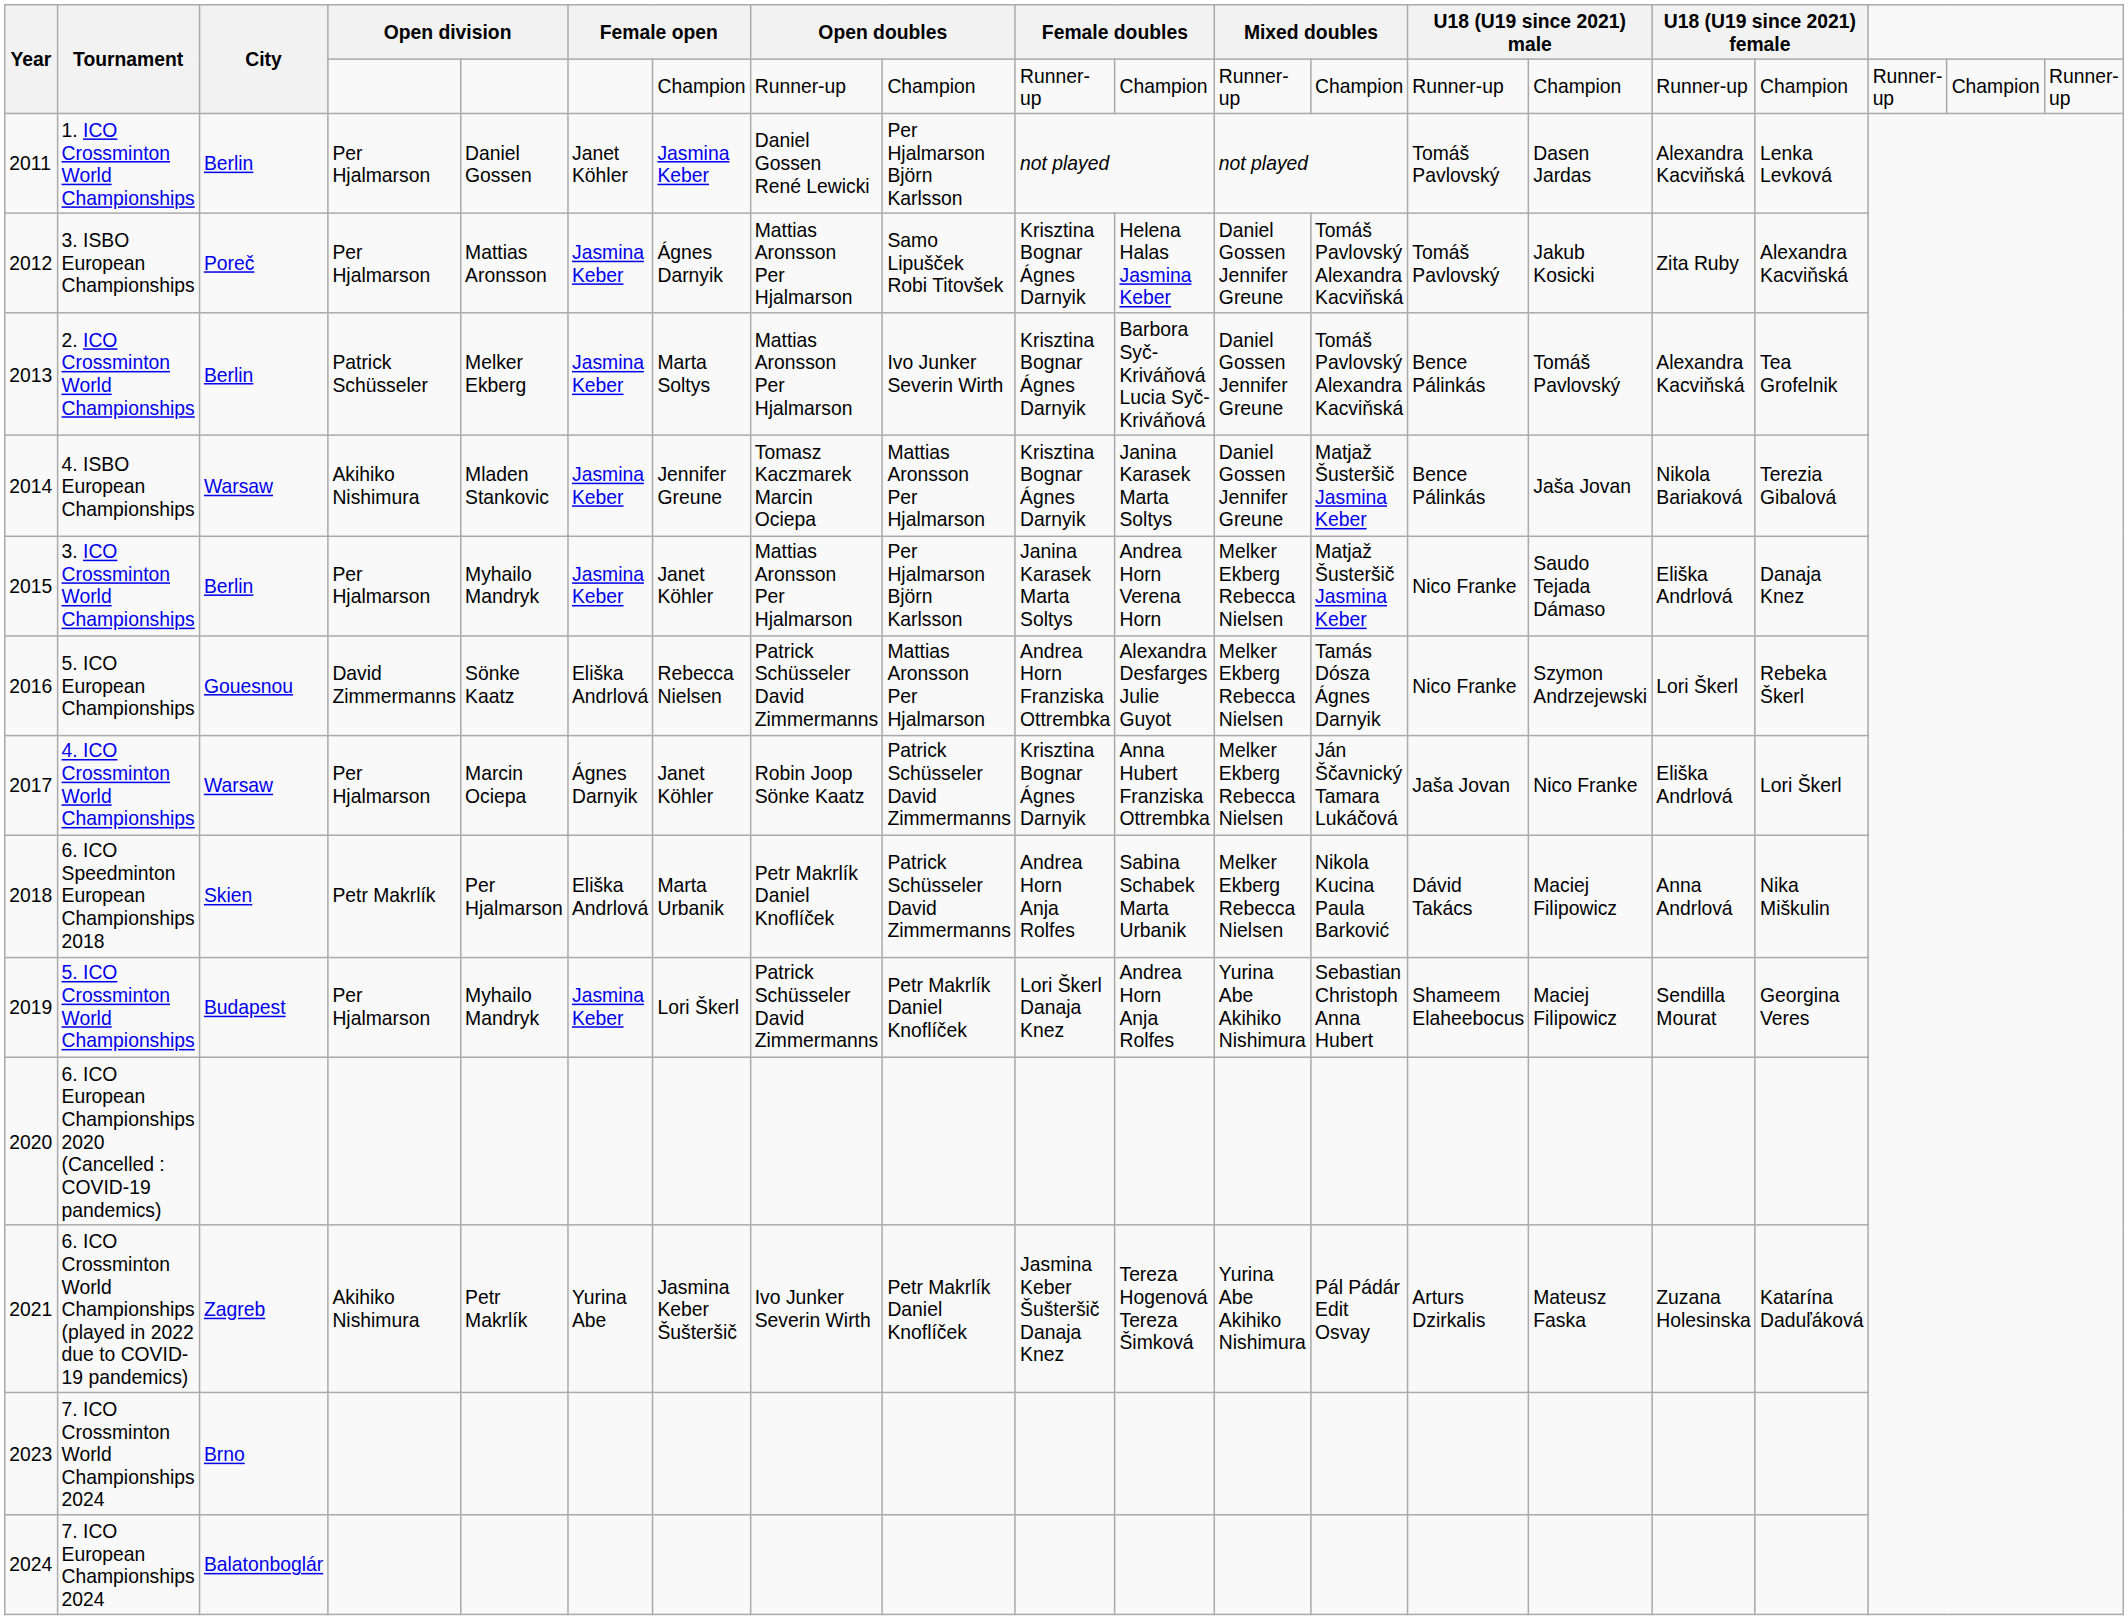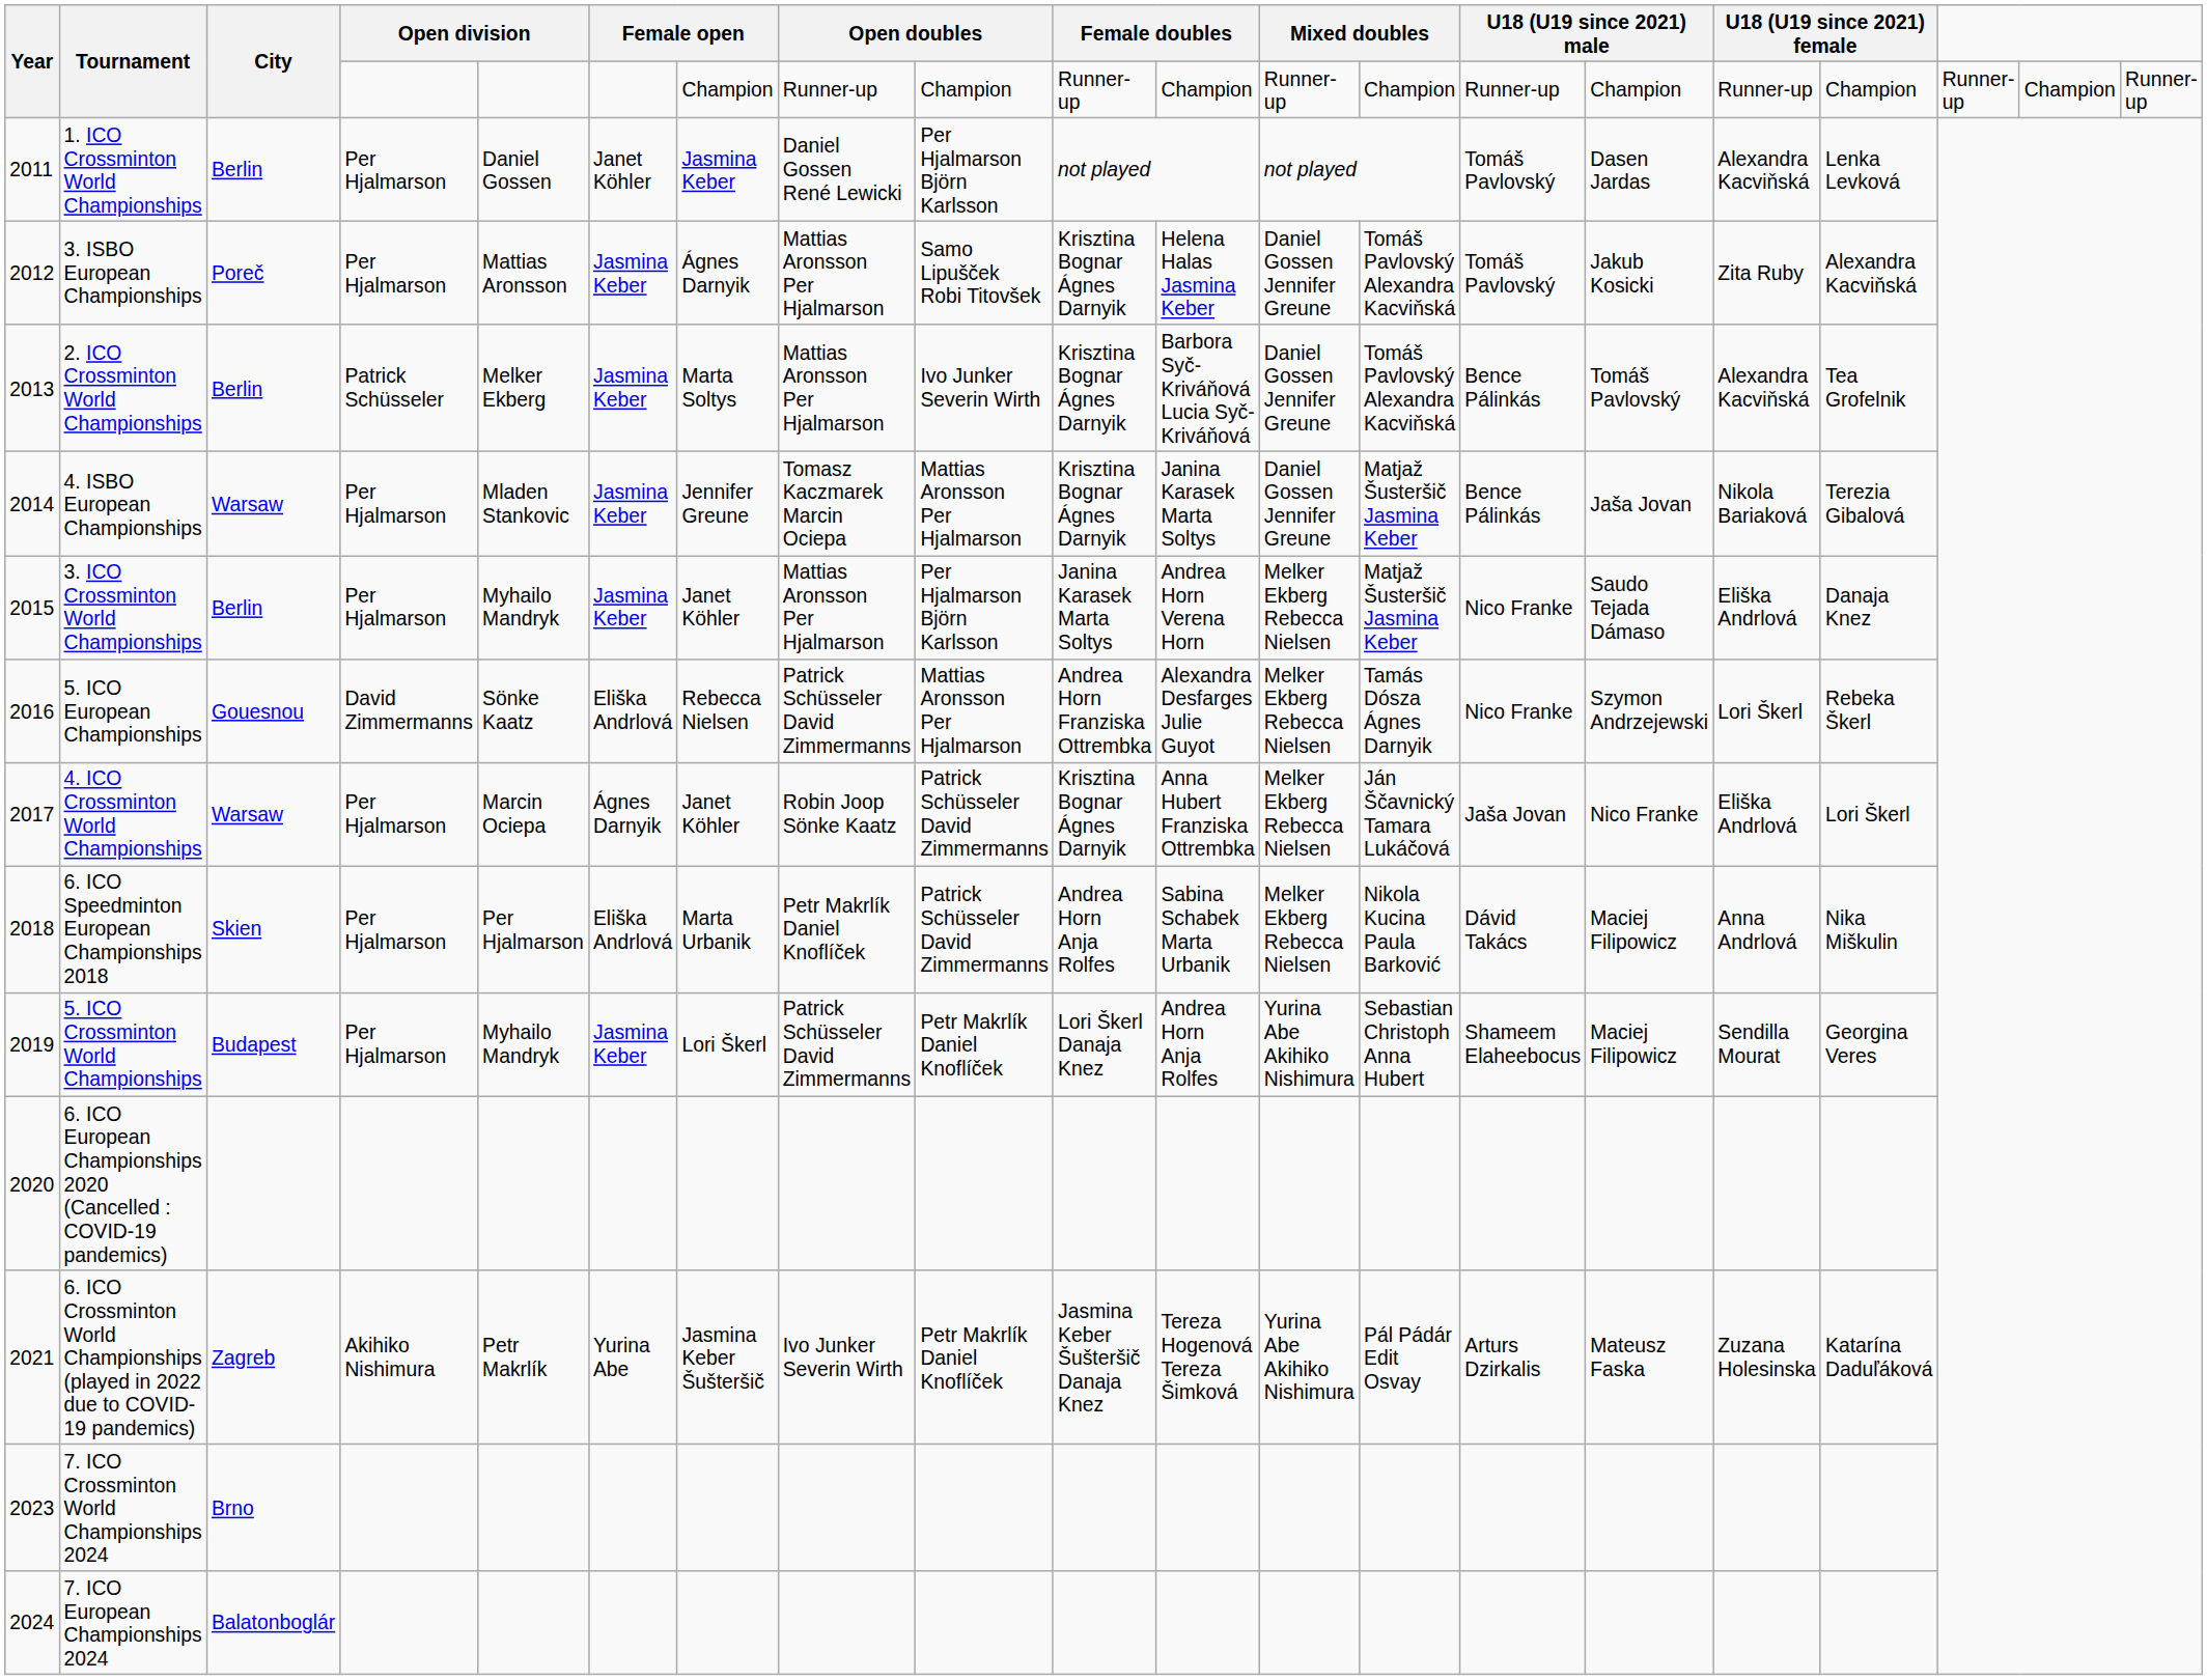4. ISBO European Championships | column 4: Akihiko Nishimura -> Per Hjalmarson
6. ICO Speedminton European Championships 2018 | column 4: Petr Makrlík -> Per Hjalmarson
